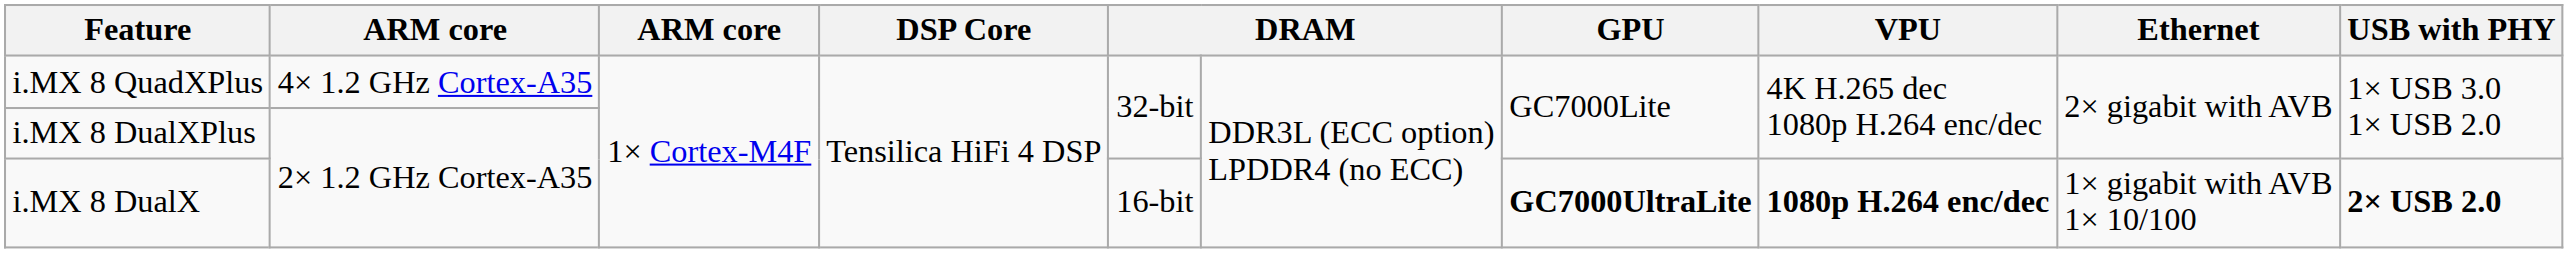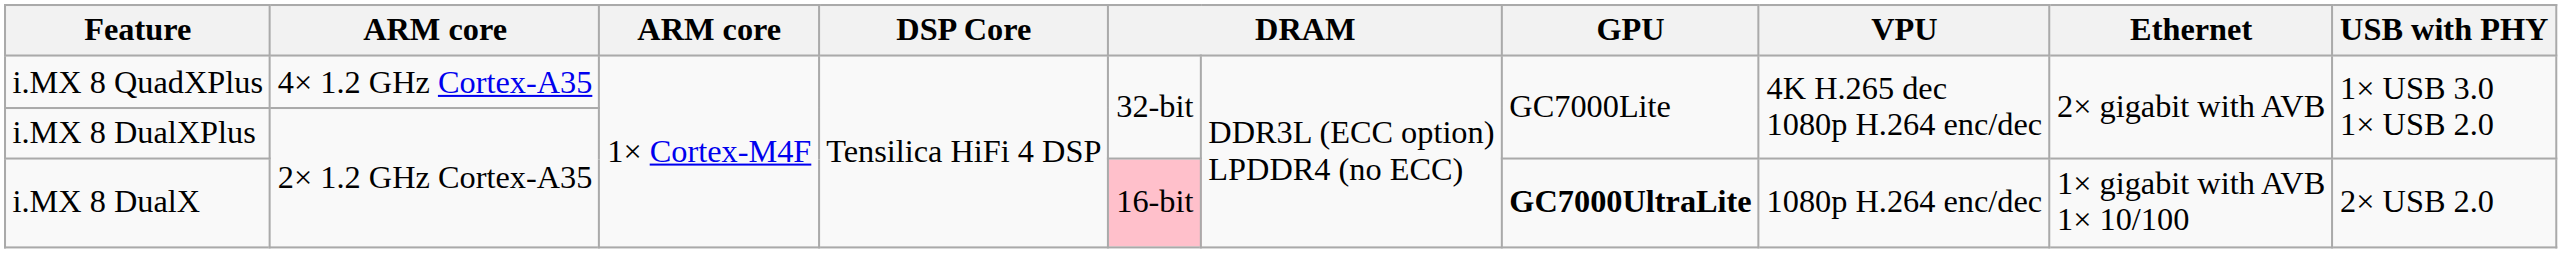i.MX 8 DualX | column 5: no background -> pink background
i.MX 8 DualX | VPU: bold -> normal
i.MX 8 DualX | USB with PHY: bold -> normal
